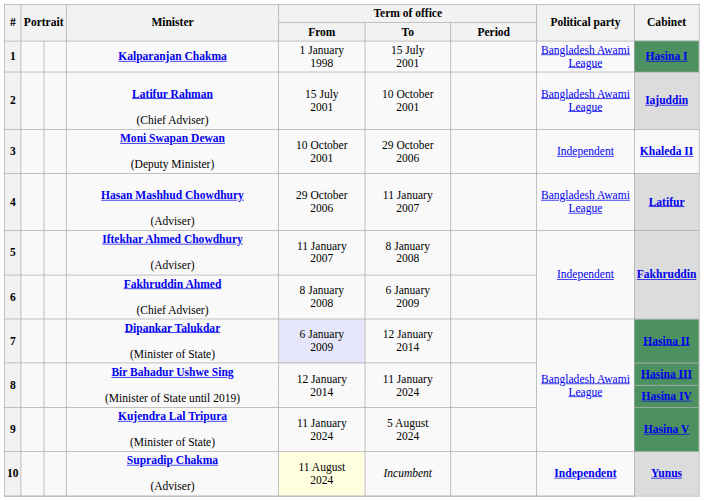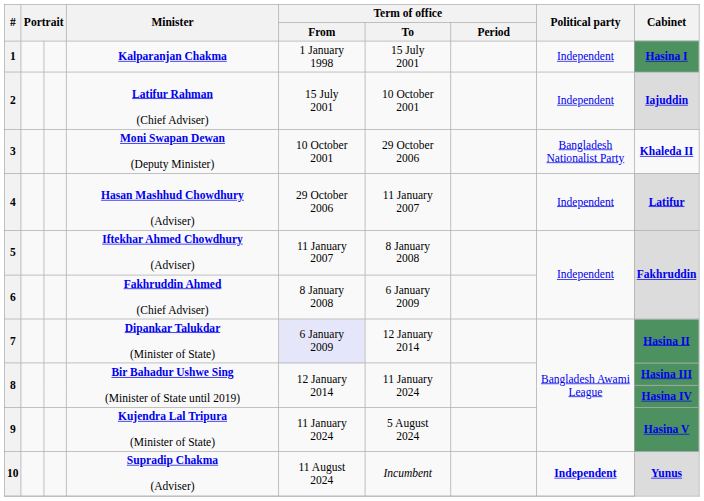1 | Political party: Bangladesh Awami League -> Independent
2 | Political party: Bangladesh Awami League -> Independent
3 | Political party: Independent -> Bangladesh Nationalist Party
4 | Political party: Bangladesh Awami League -> Independent
10 | Term of office / From: lightyellow background -> no background
